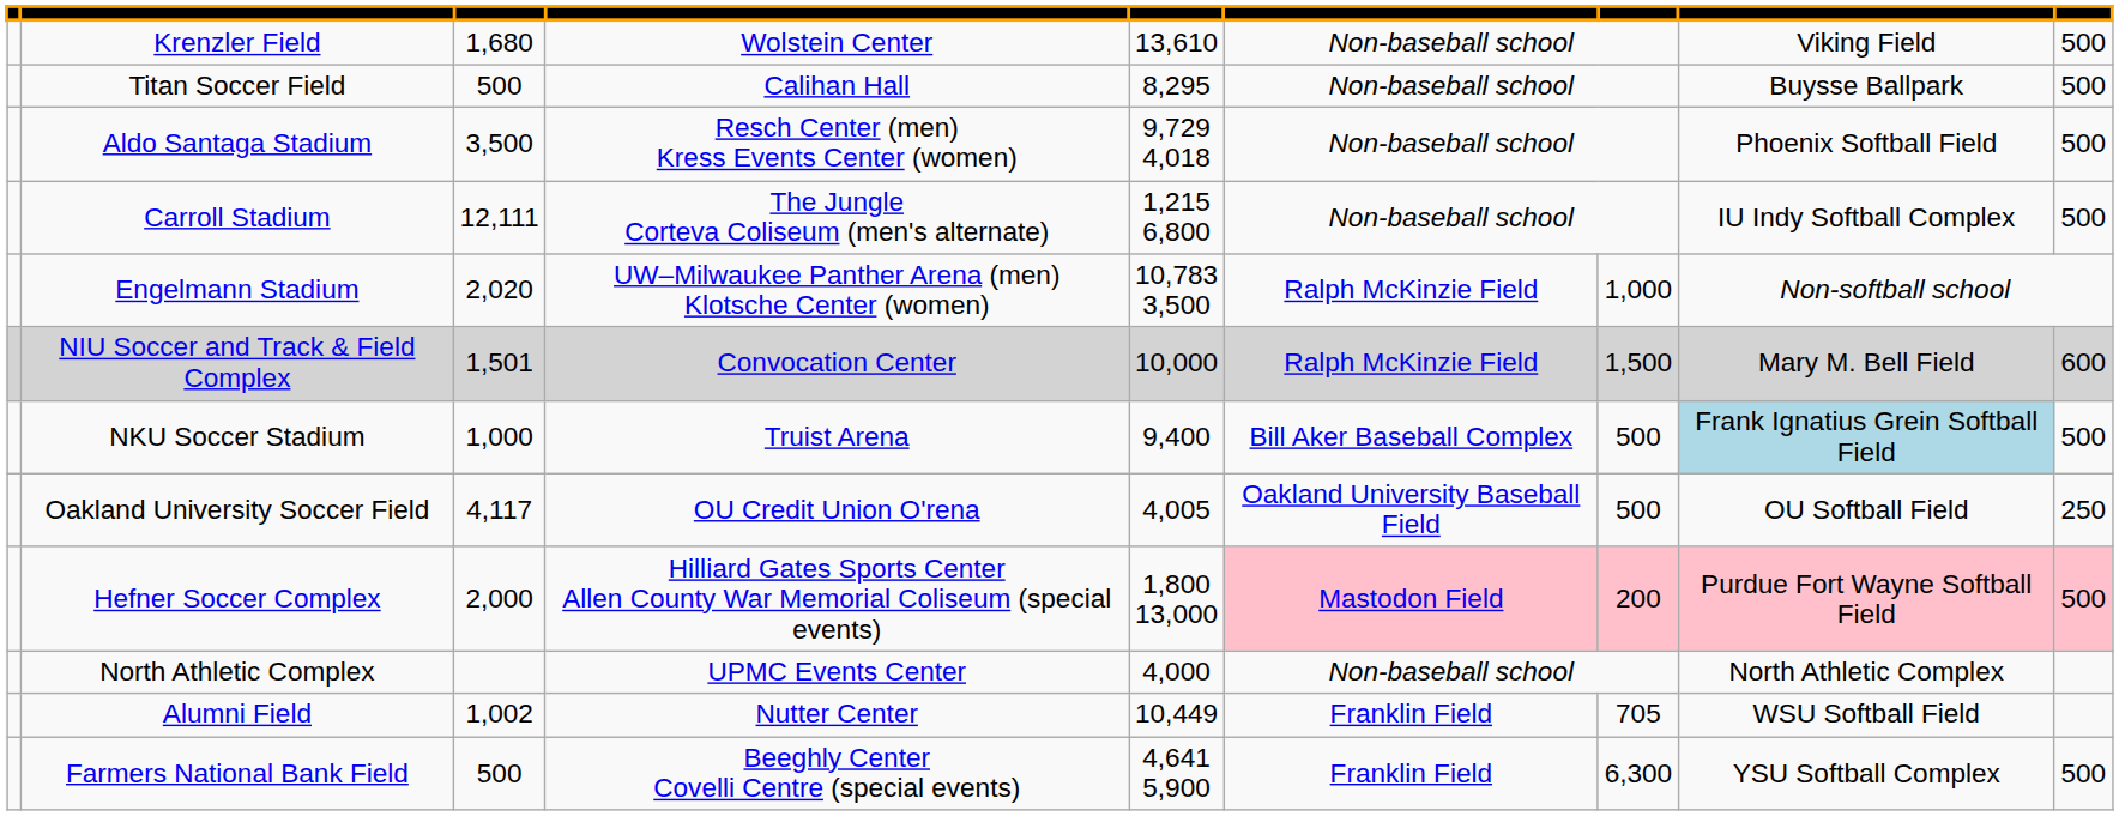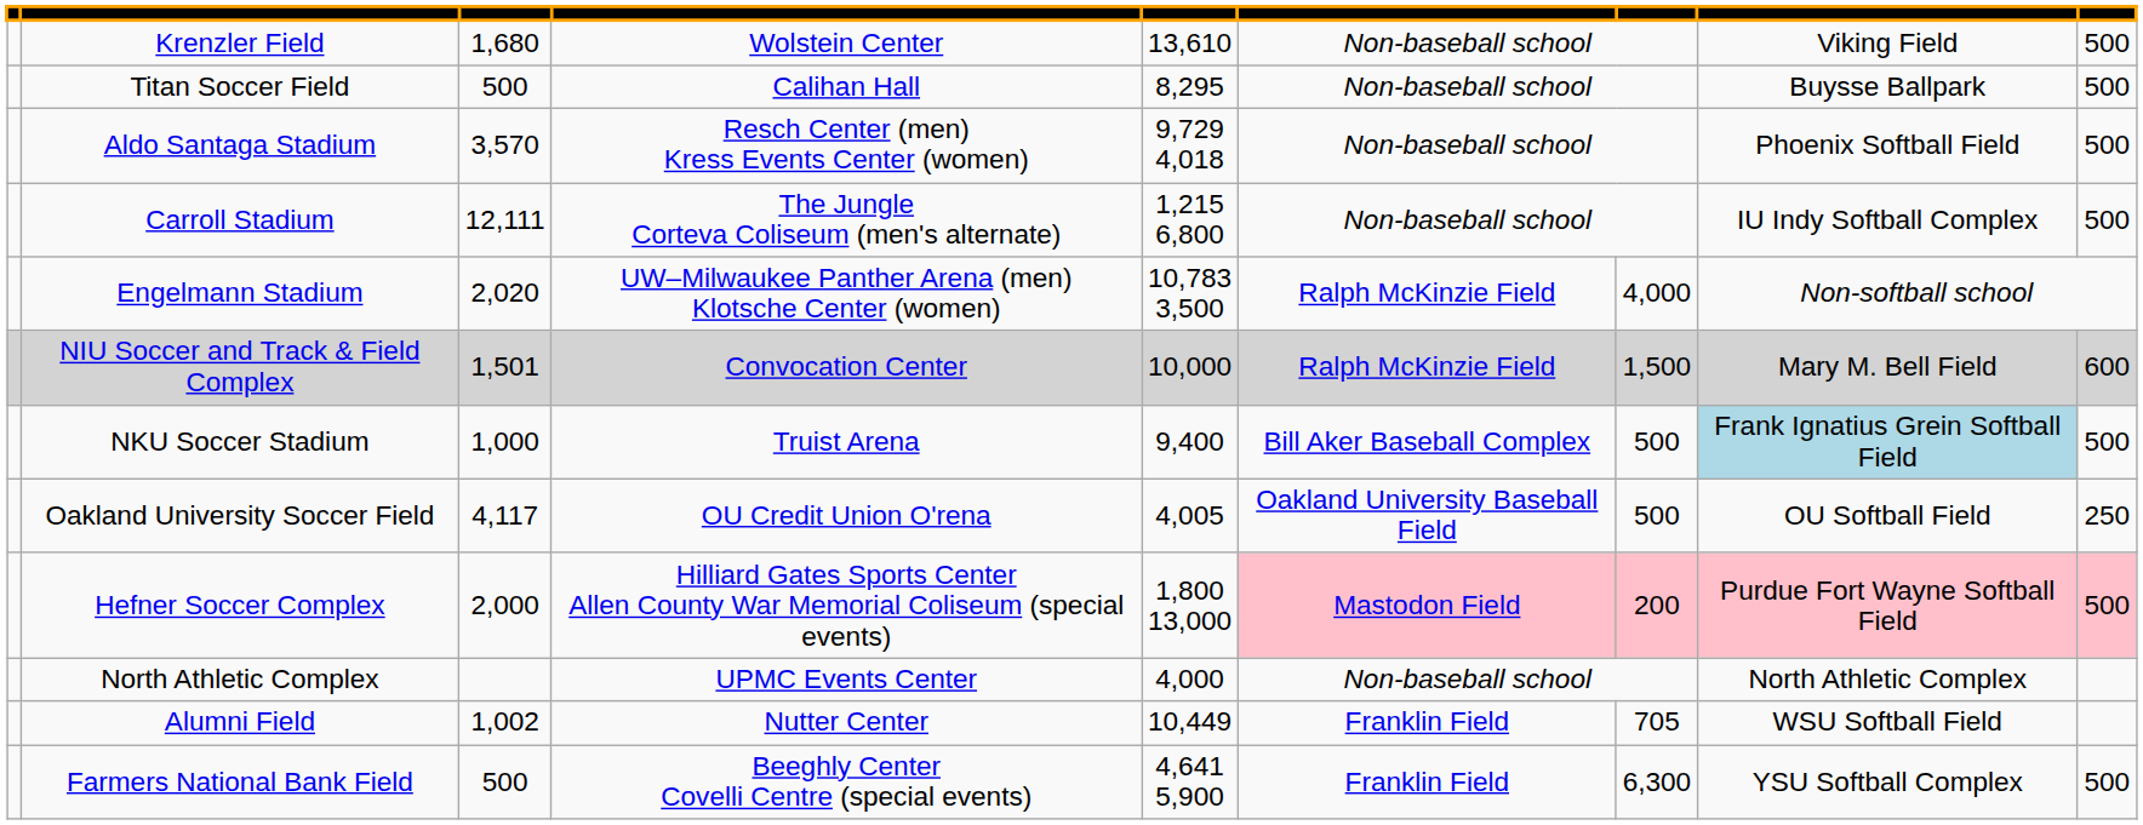Aldo Santaga Stadium | column 3: 3,500 -> 3,570
Engelmann Stadium | column 7: 1,000 -> 4,000
